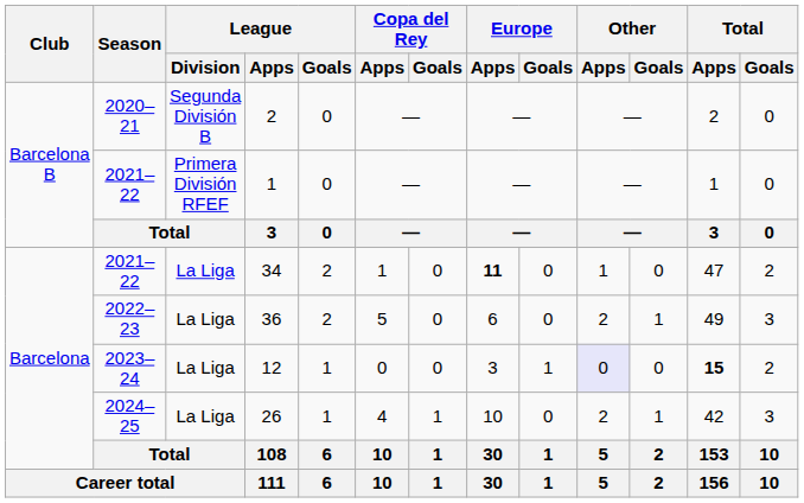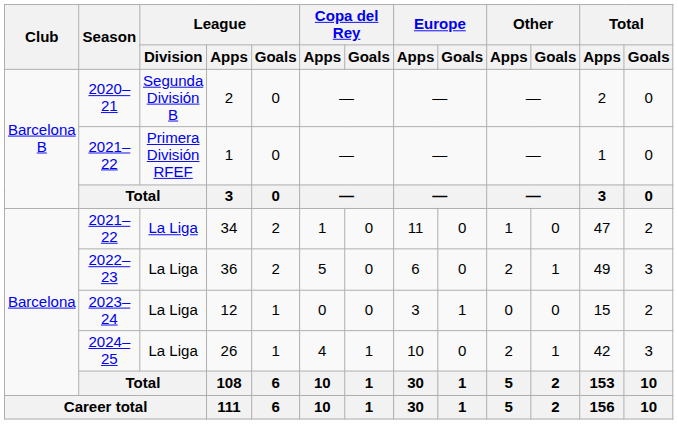34 | Europe / Apps: bold -> normal
12 | Other / Apps: lavender background -> no background
12 | Total / Apps: bold -> normal
